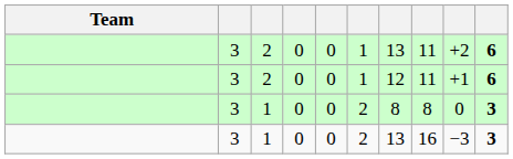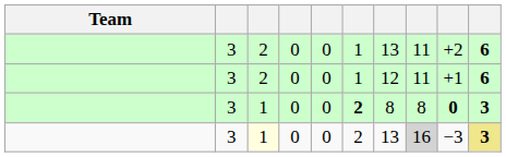row 4 | column 6: normal -> bold
row 4 | column 9: normal -> bold
row 5 | column 3: no background -> lightyellow background
row 5 | column 8: no background -> lightgrey background
row 5 | column 10: no background -> khaki background
